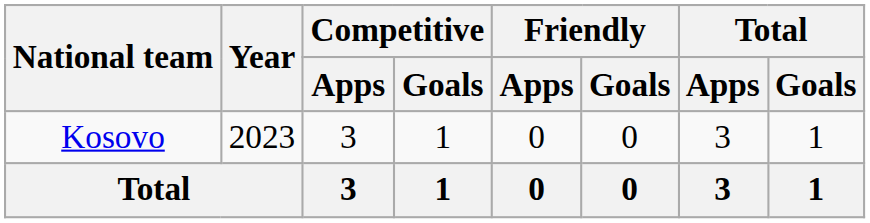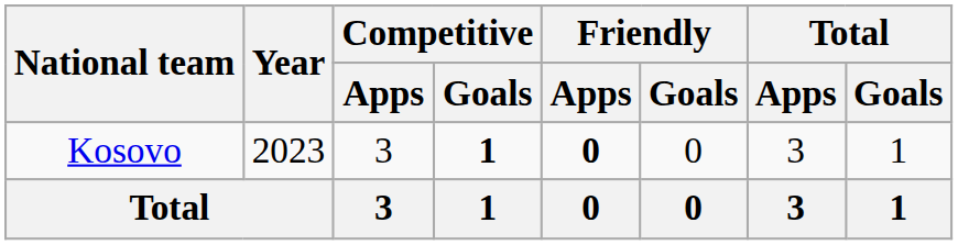Kosovo | Competitive / Goals: normal -> bold
Kosovo | Friendly / Apps: normal -> bold
